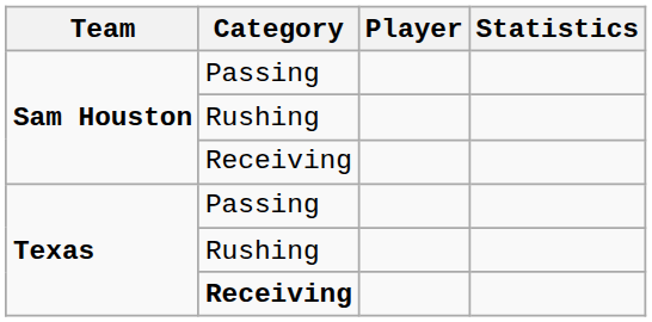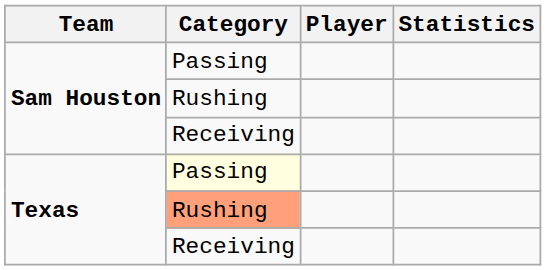Texas / Passing | Category: no background -> lightyellow background
Texas / Rushing | Category: no background -> lightsalmon background
Texas / Receiving | Category: bold -> normal
